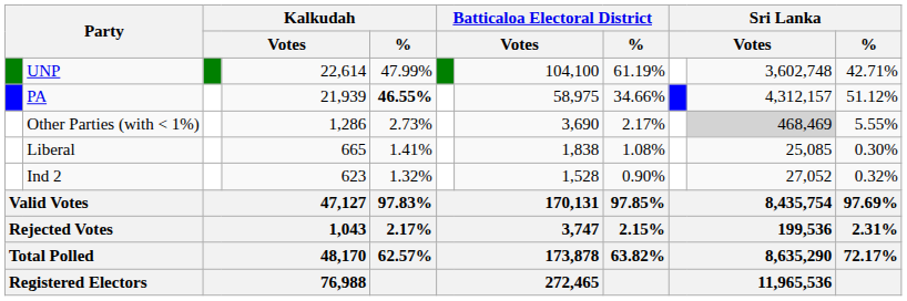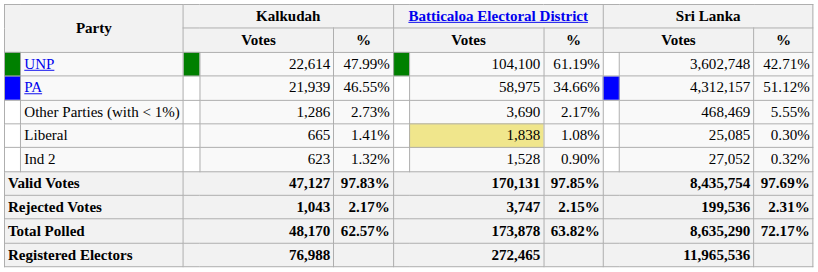PA | Kalkudah / %: bold -> normal
Other Parties (with < 1%) | column 10: lightgrey background -> no background
Liberal | column 7: no background -> khaki background
